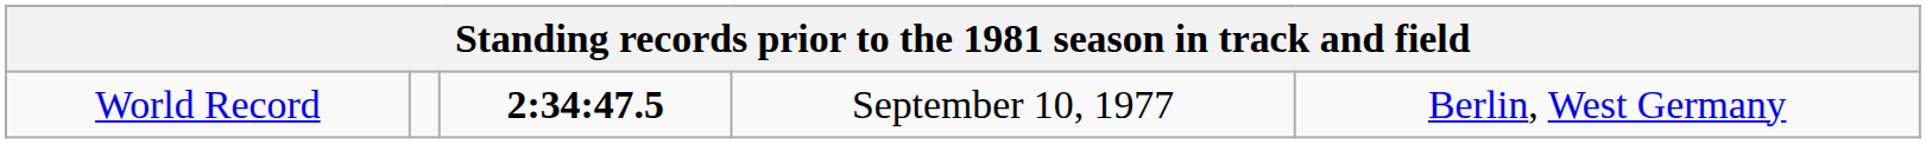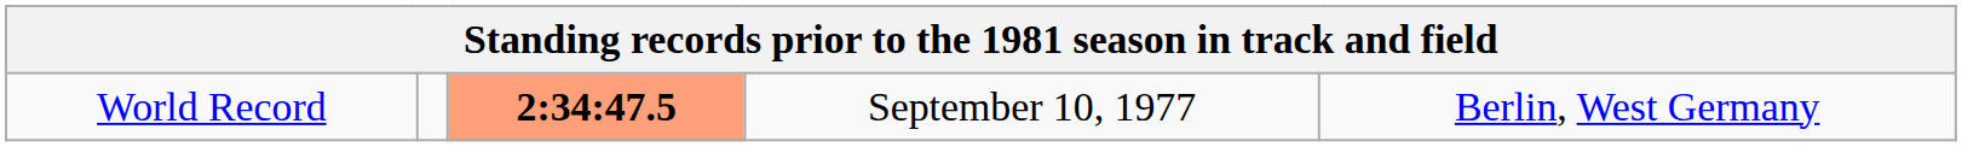World Record | column 3: no background -> lightsalmon background
